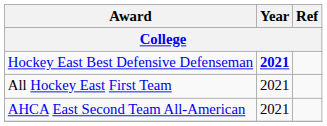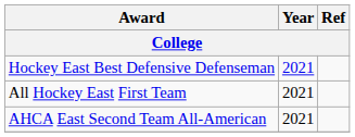Hockey East Best Defensive Defenseman | Year: bold -> normal
